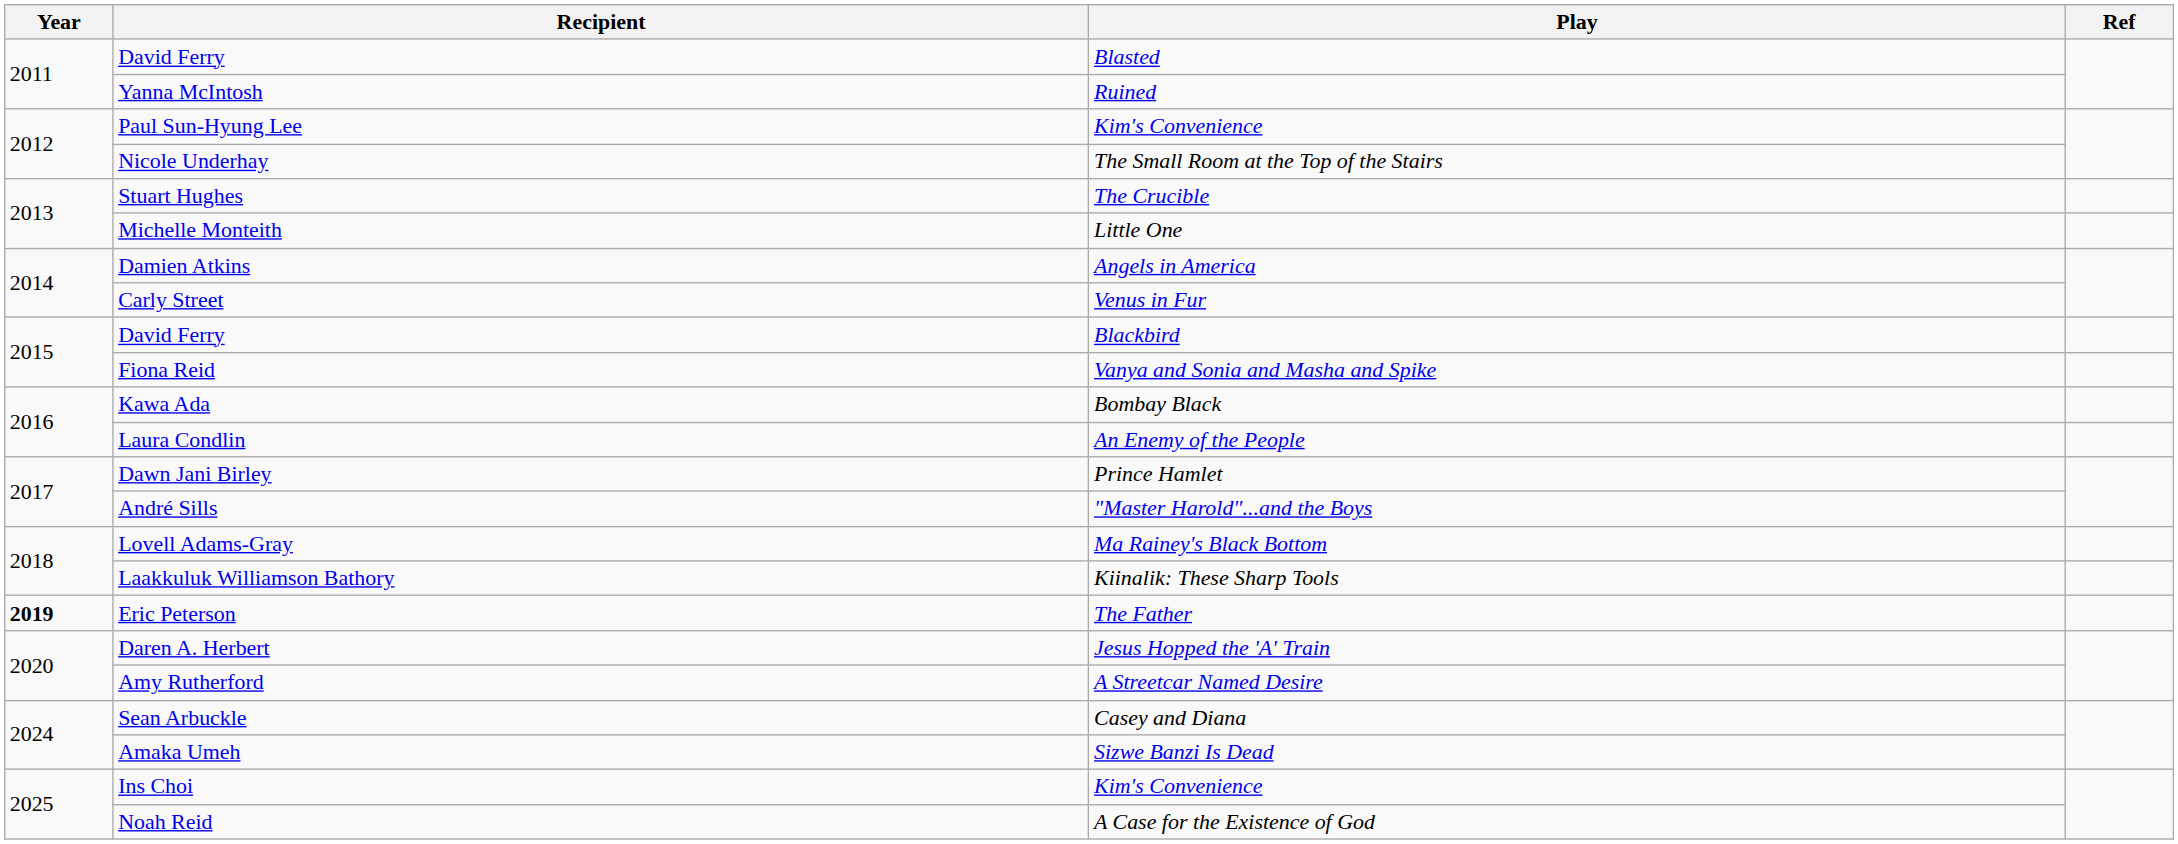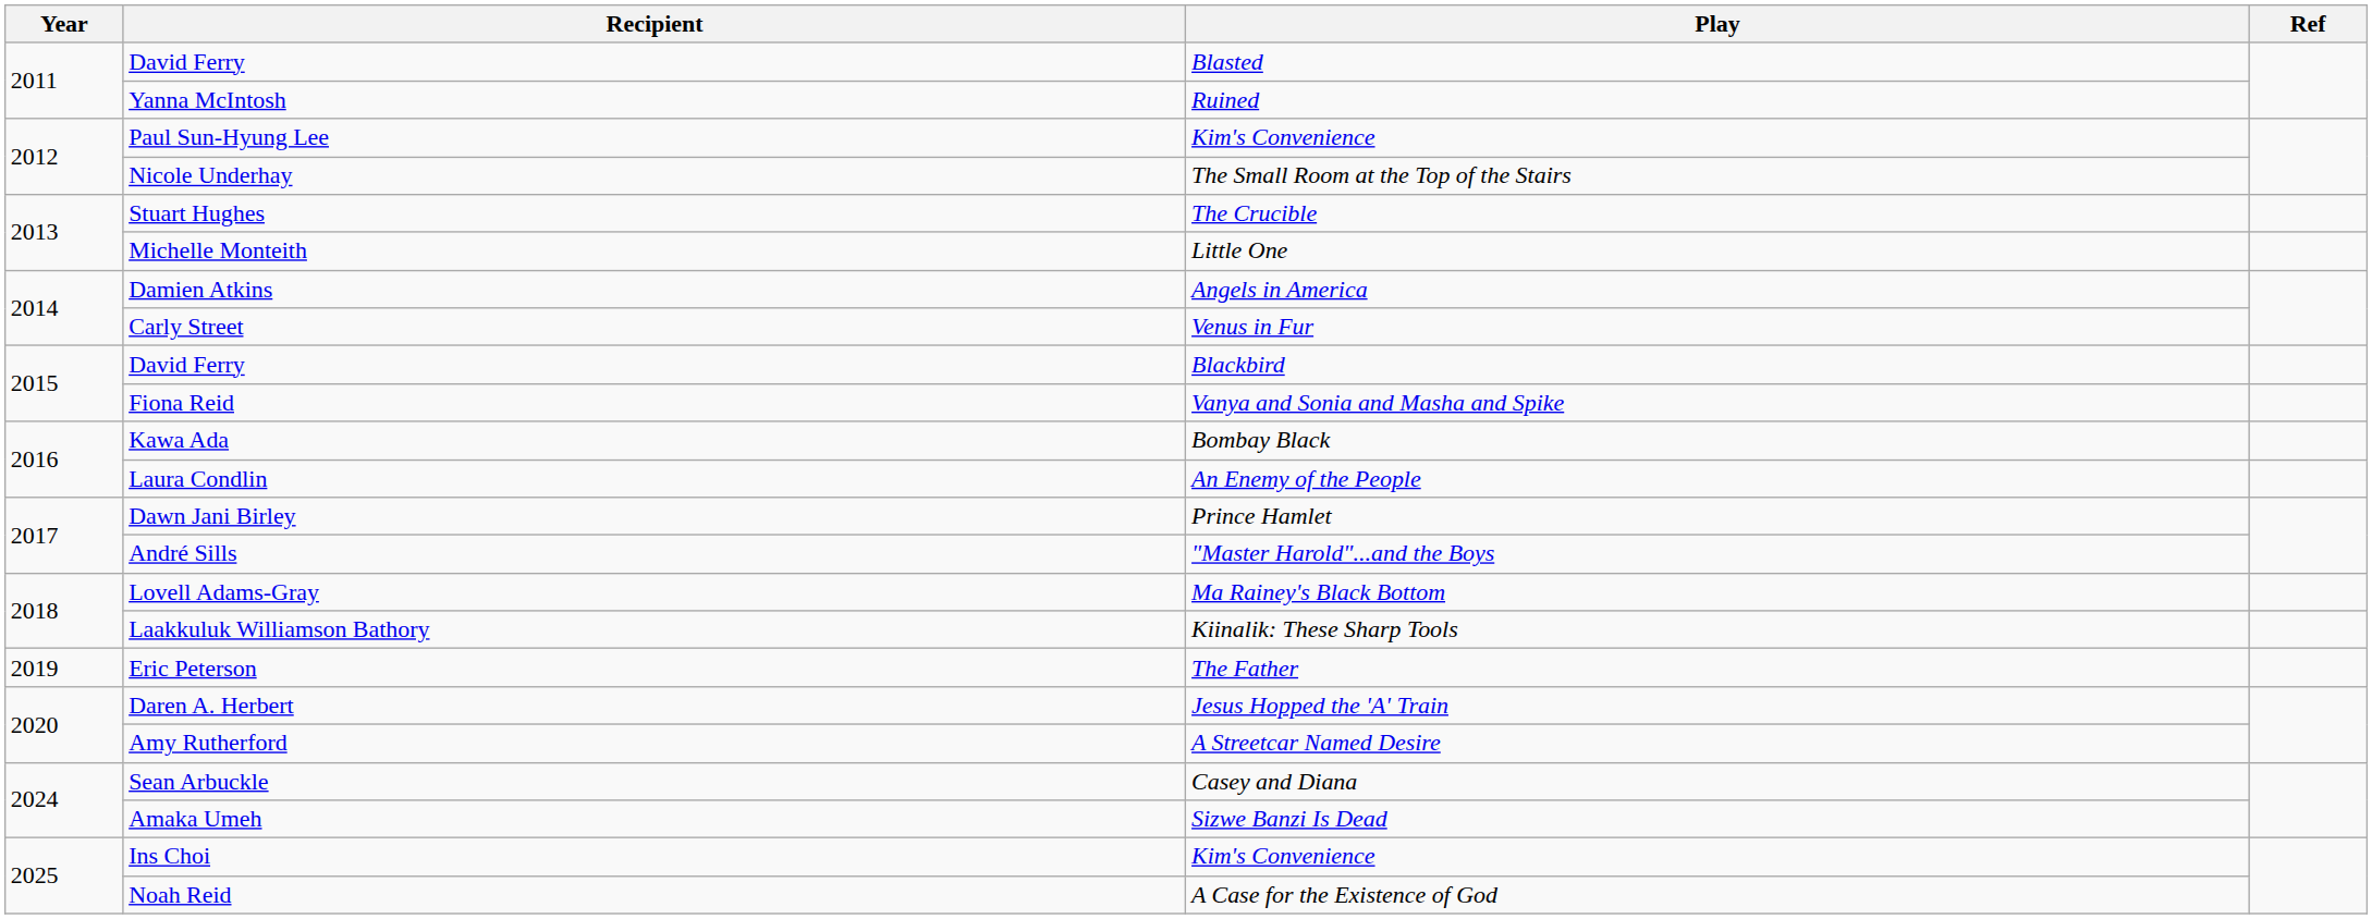Eric Peterson | Year: bold -> normal
